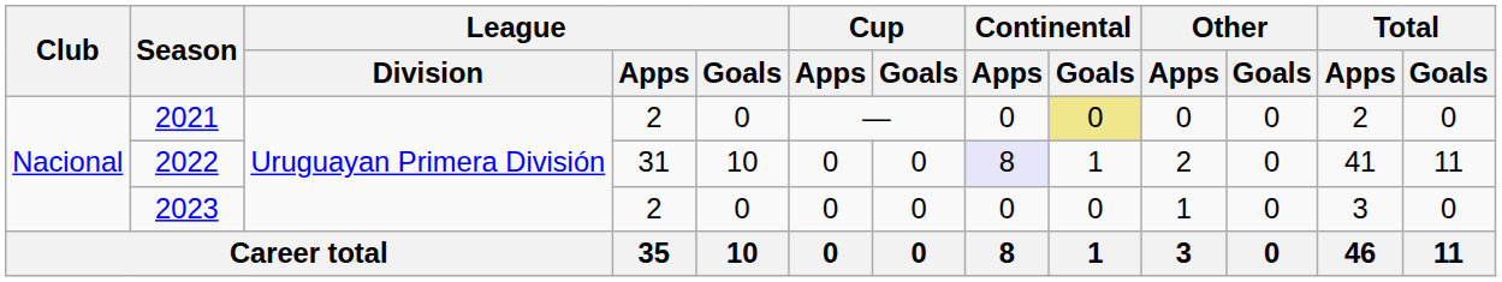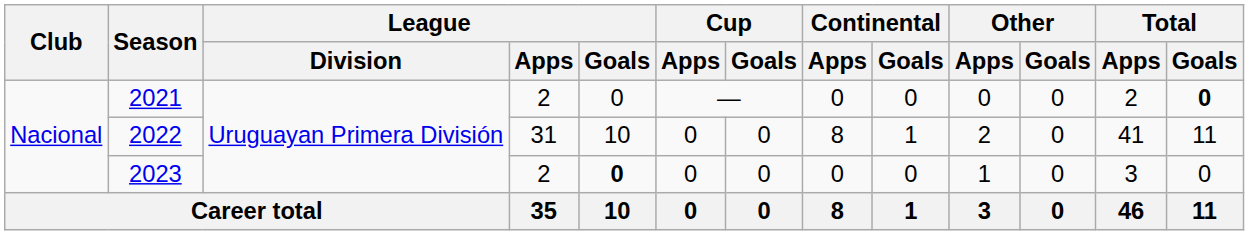2021 | Continental / Goals: khaki background -> no background
2021 | Total / Goals: normal -> bold
2022 | Continental / Apps: lavender background -> no background
2023 | League / Goals: normal -> bold
